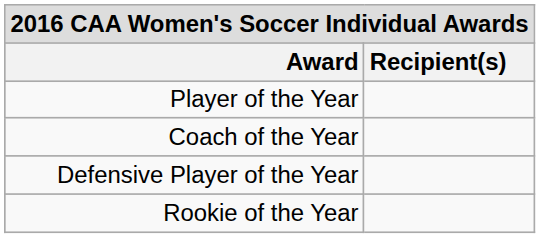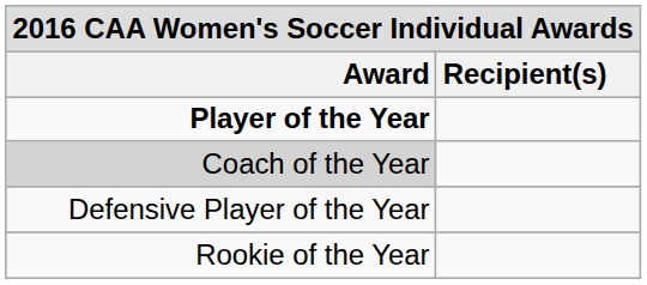Player of the Year | Award: normal -> bold
Coach of the Year | Award: no background -> lightgrey background
